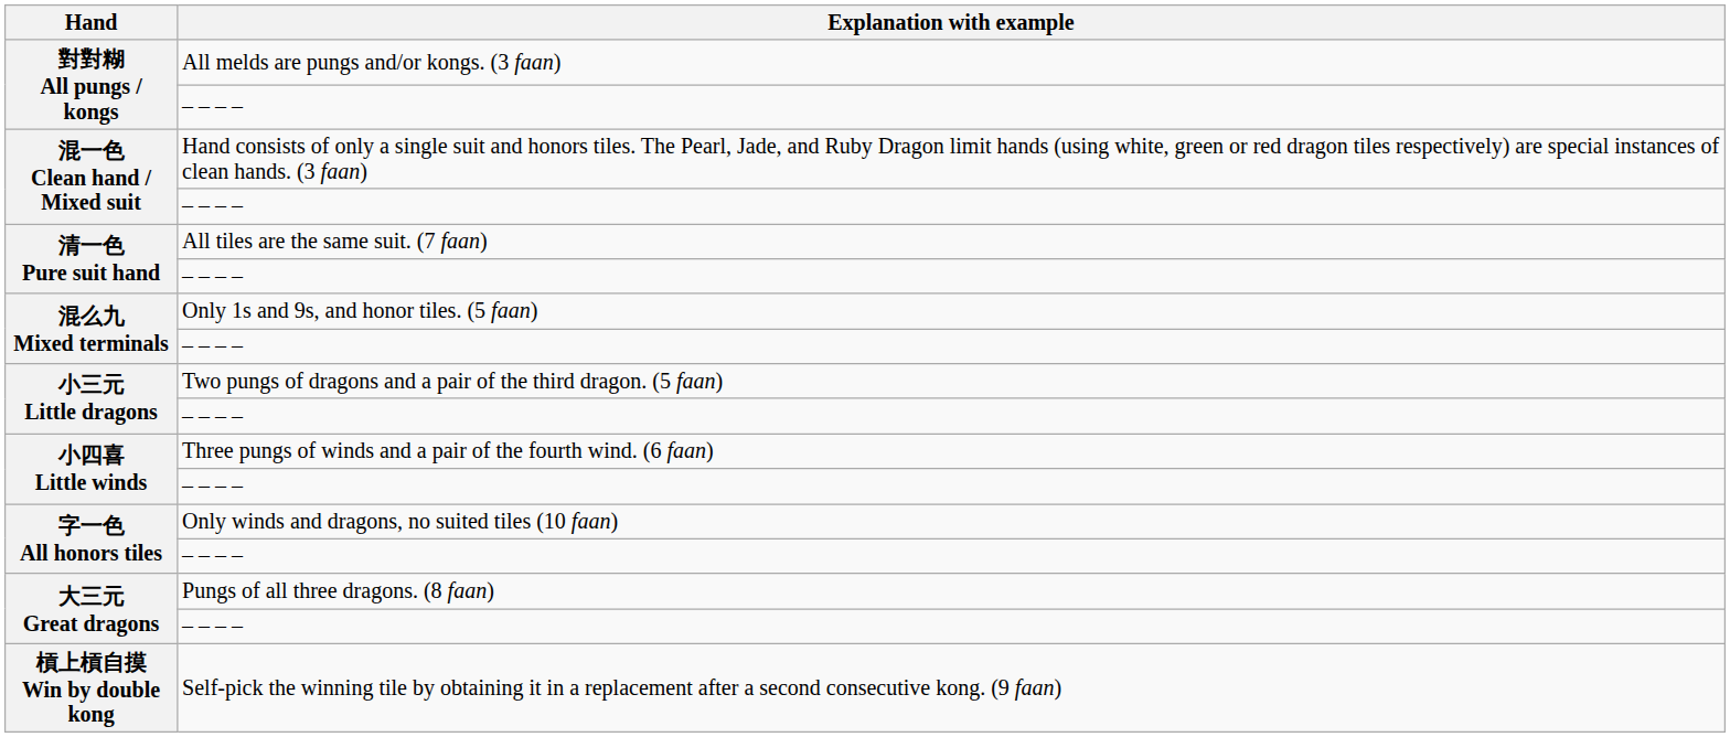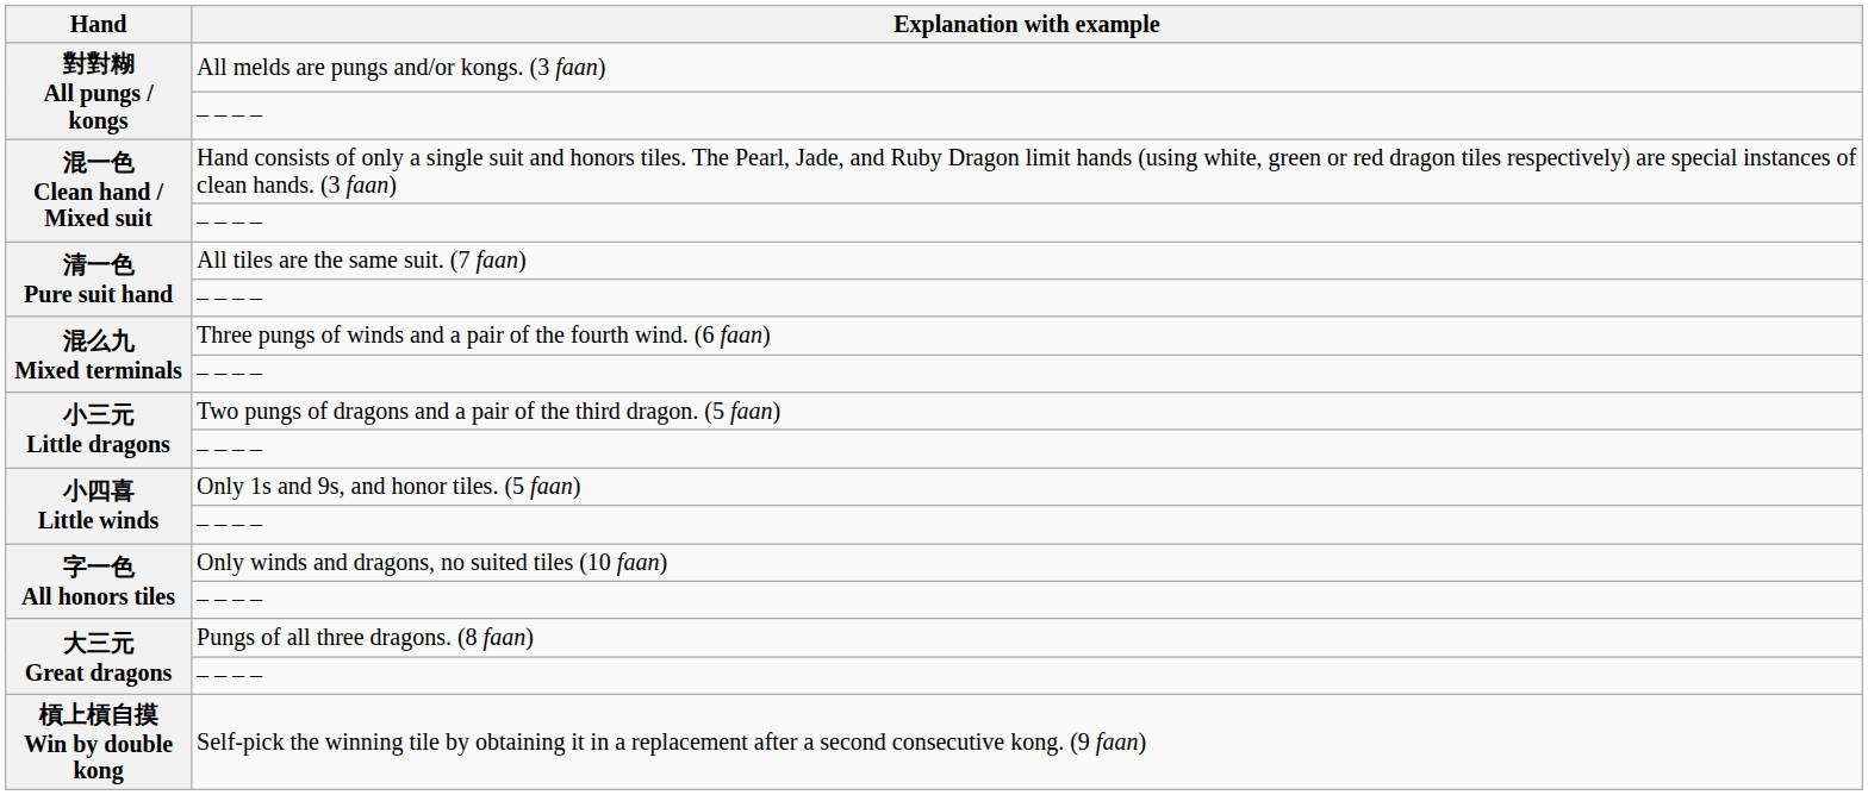row 8 | Explanation with example: Only 1s and 9s, and honor tiles. (5 faan) -> Three pungs of winds and a pair of the fourth wind. (6 faan)
row 12 | Explanation with example: Three pungs of winds and a pair of the fourth wind. (6 faan) -> Only 1s and 9s, and honor tiles. (5 faan)
